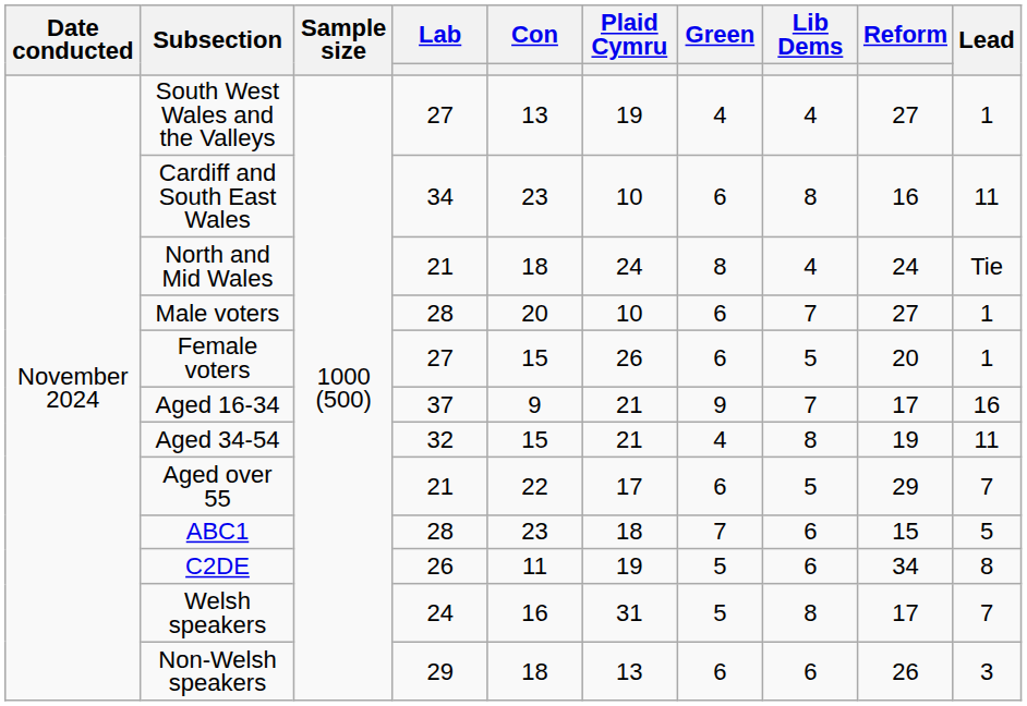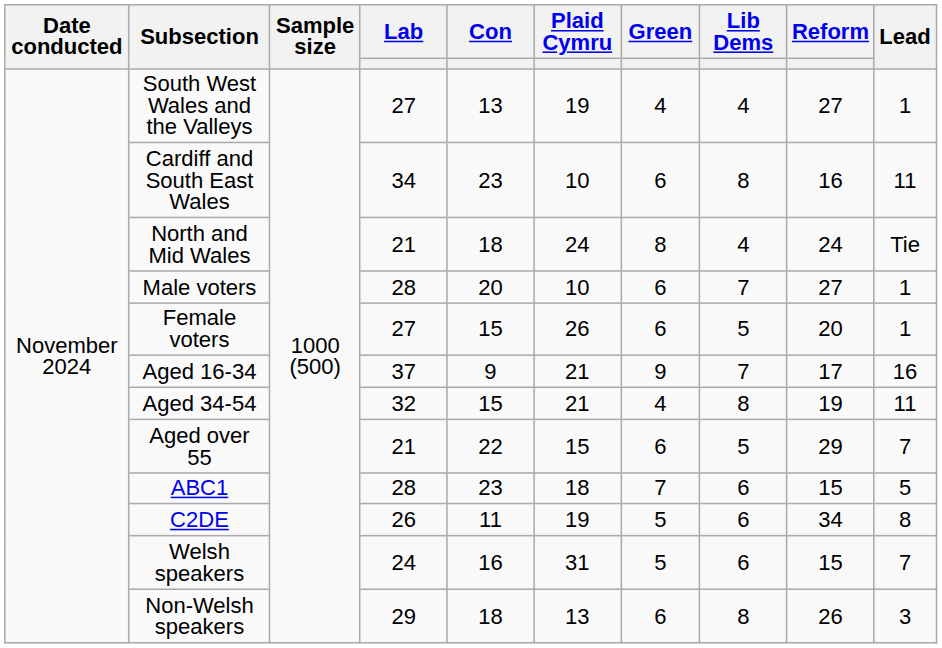Aged over 55 | Plaid Cymru: 17 -> 15
Welsh speakers | Lib Dems: 8 -> 6
Welsh speakers | Reform: 17 -> 15
Non-Welsh speakers | Lib Dems: 6 -> 8
